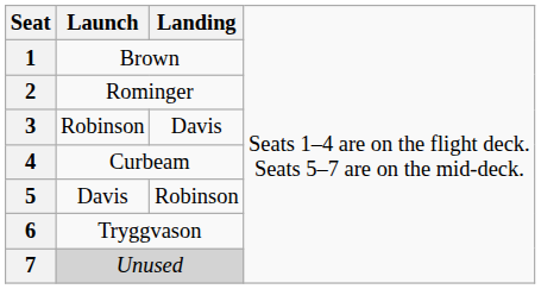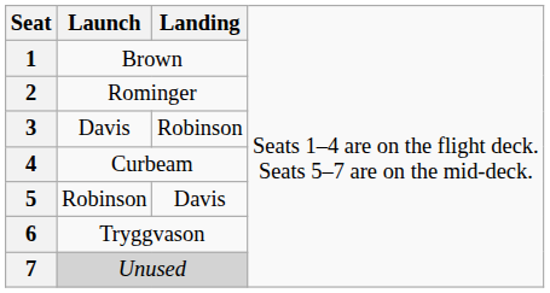3 | column 2: Robinson -> Davis
3 | column 3: Davis -> Robinson
5 | column 2: Davis -> Robinson
5 | column 3: Robinson -> Davis
